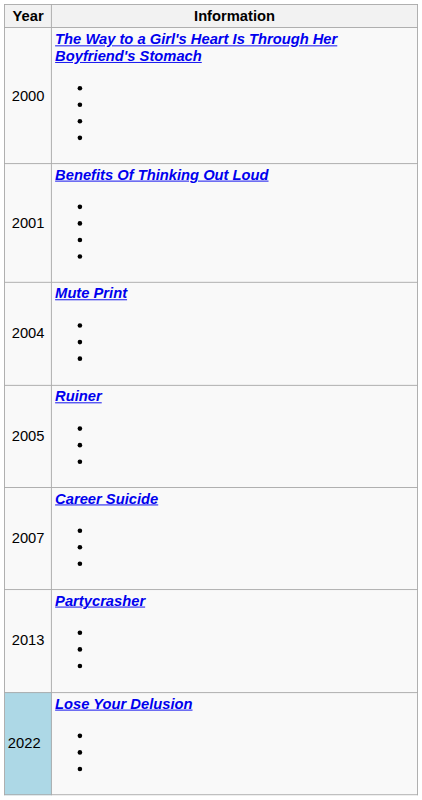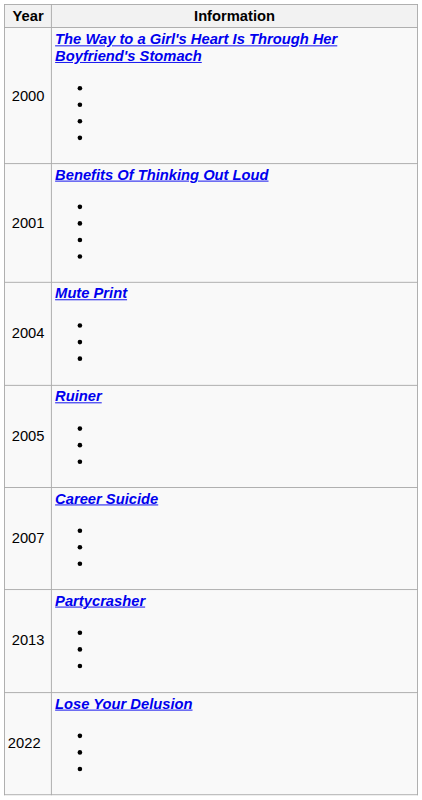Lose Your Delusion | Year: lightblue background -> no background
